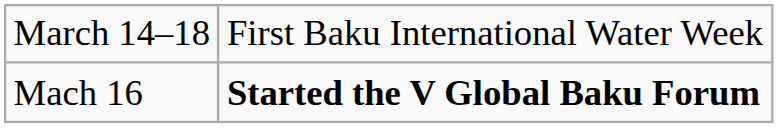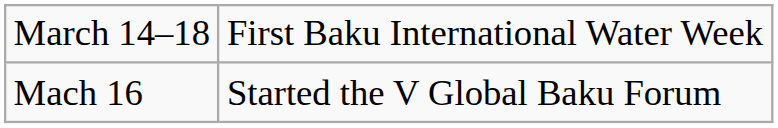Mach 16 | column 2: bold -> normal
